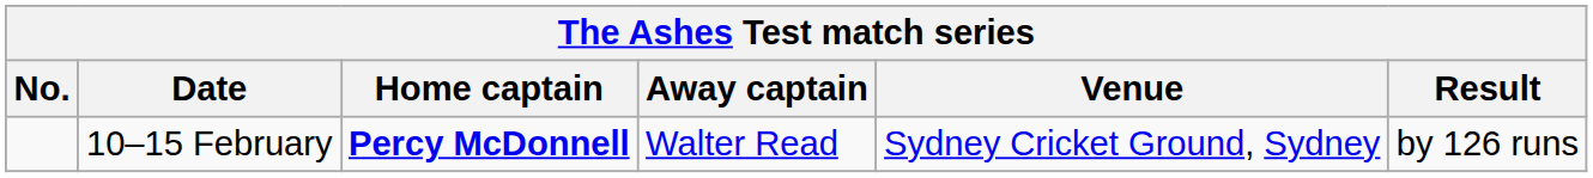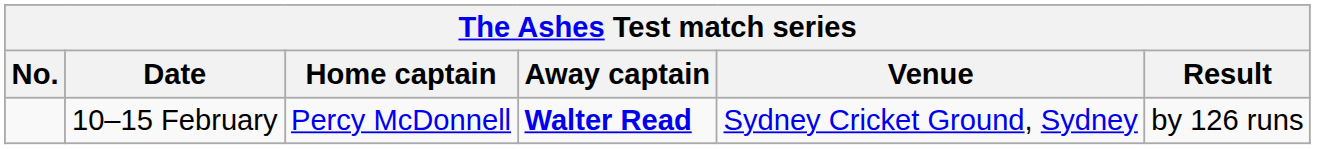10–15 February | Home captain: bold -> normal
10–15 February | Away captain: normal -> bold
